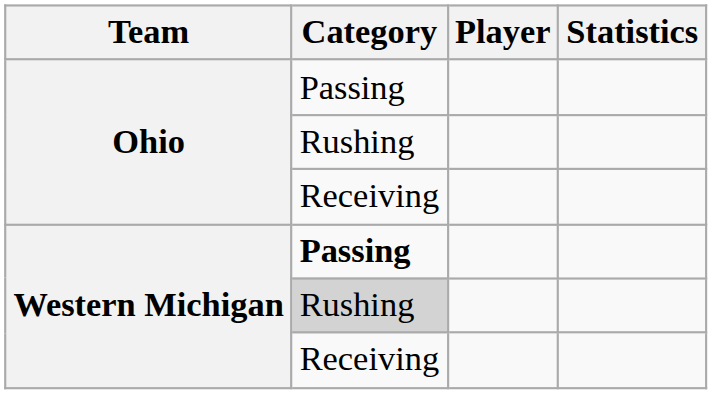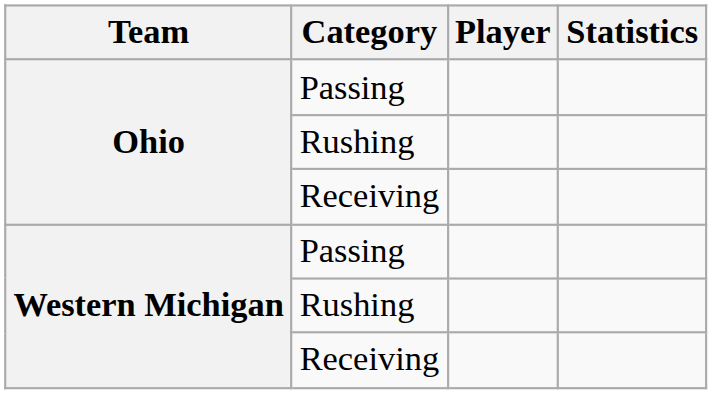Western Michigan / Passing | Category: bold -> normal
Western Michigan / Rushing | Category: lightgrey background -> no background
